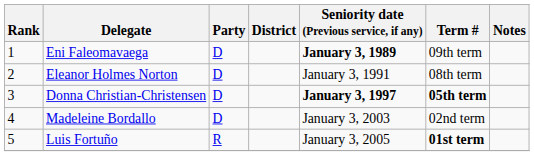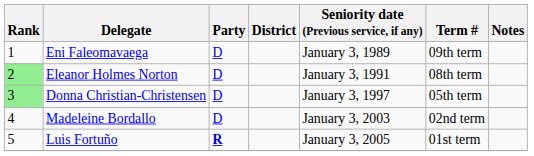Eni Faleomavaega | Seniority date (Previous service, if any): bold -> normal
Eleanor Holmes Norton | Rank: no background -> lightgreen background
Donna Christian-Christensen | Rank: no background -> lightgreen background
Donna Christian-Christensen | Seniority date (Previous service, if any): bold -> normal
Donna Christian-Christensen | Term #: bold -> normal
Luis Fortuño | Party: normal -> bold
Luis Fortuño | Term #: bold -> normal
